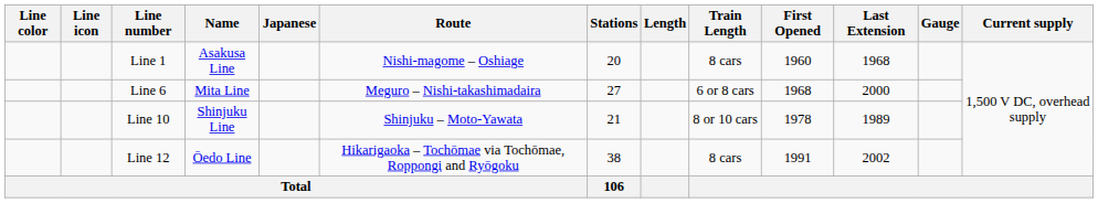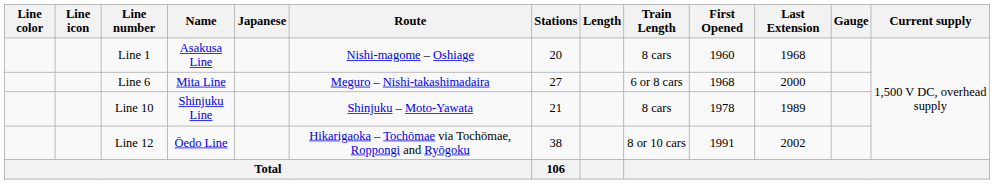Line 10 | Train Length: 8 or 10 cars -> 8 cars
Line 12 | Train Length: 8 cars -> 8 or 10 cars
